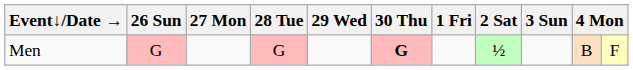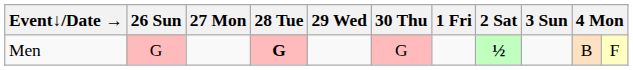Men | 28 Tue: normal -> bold
Men | 30 Thu: bold -> normal
Men | 2 Sat: normal -> bold
